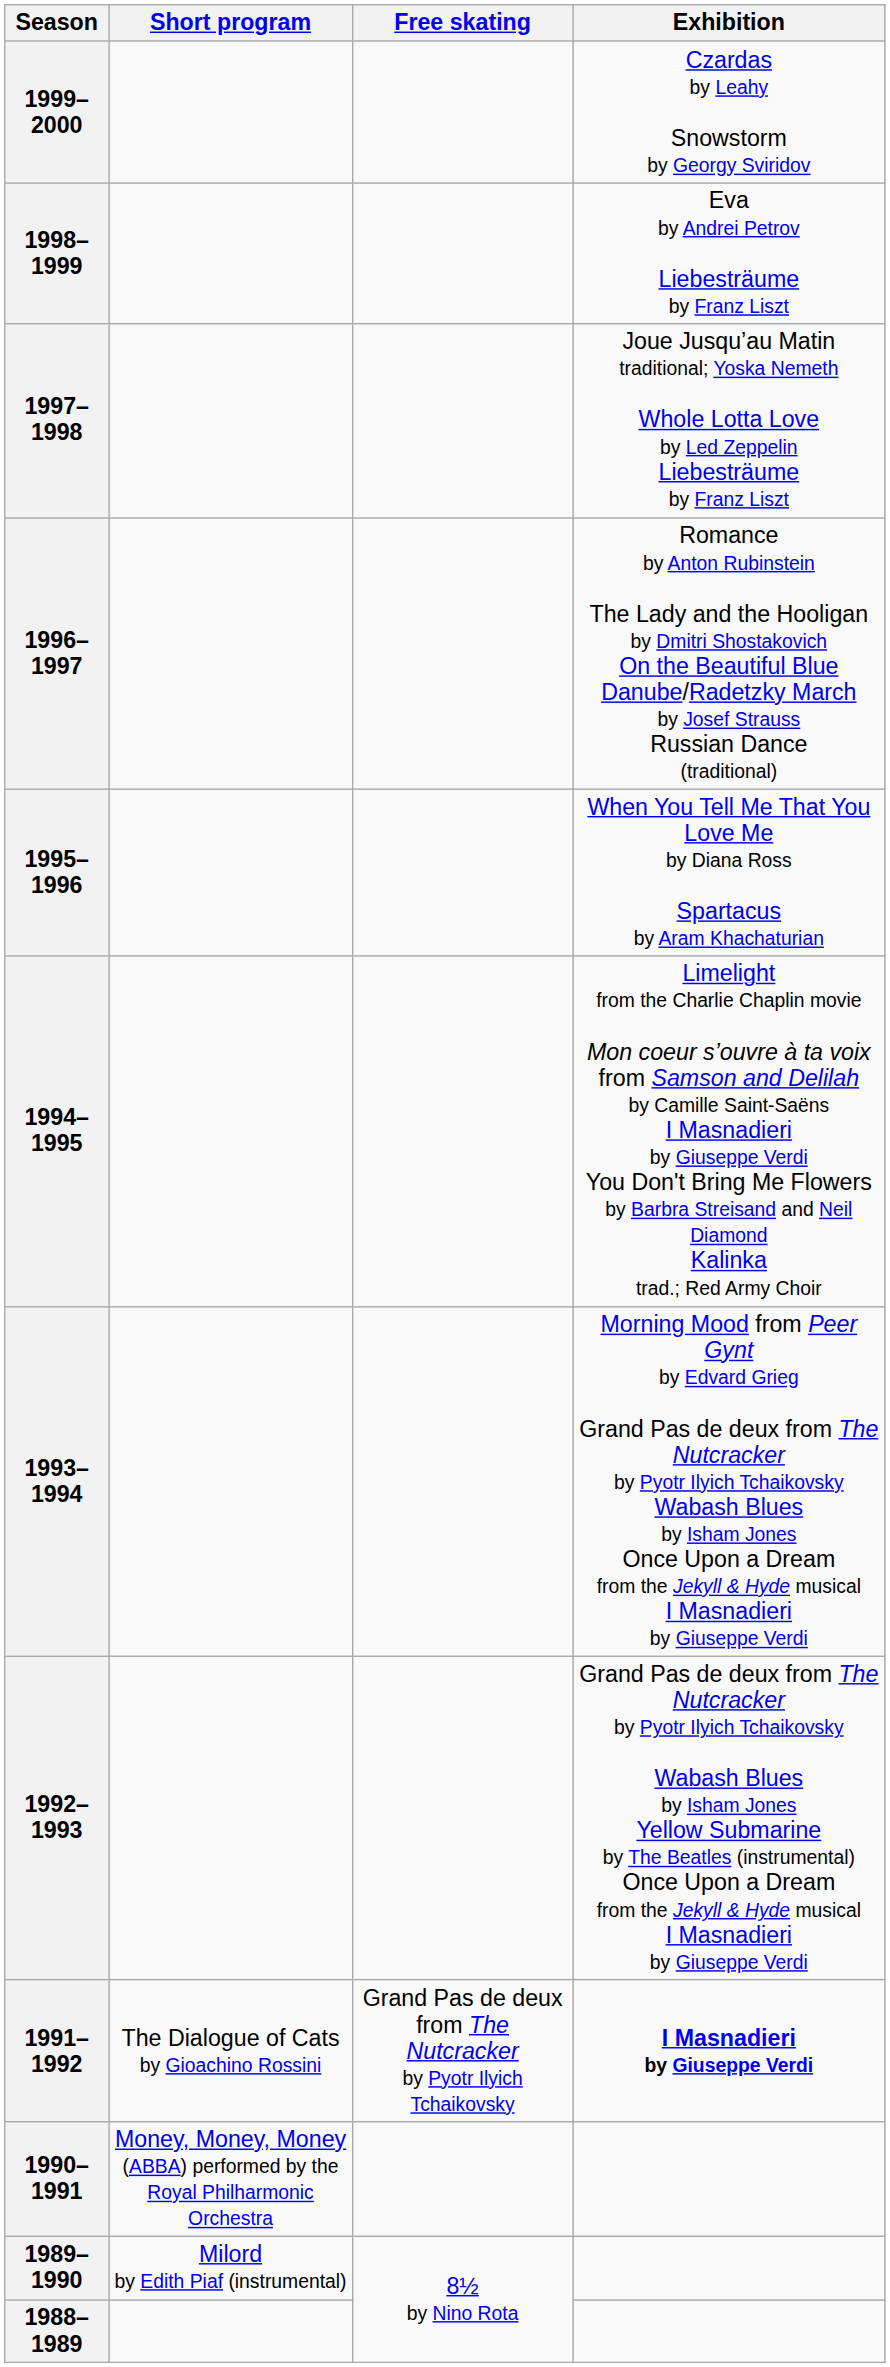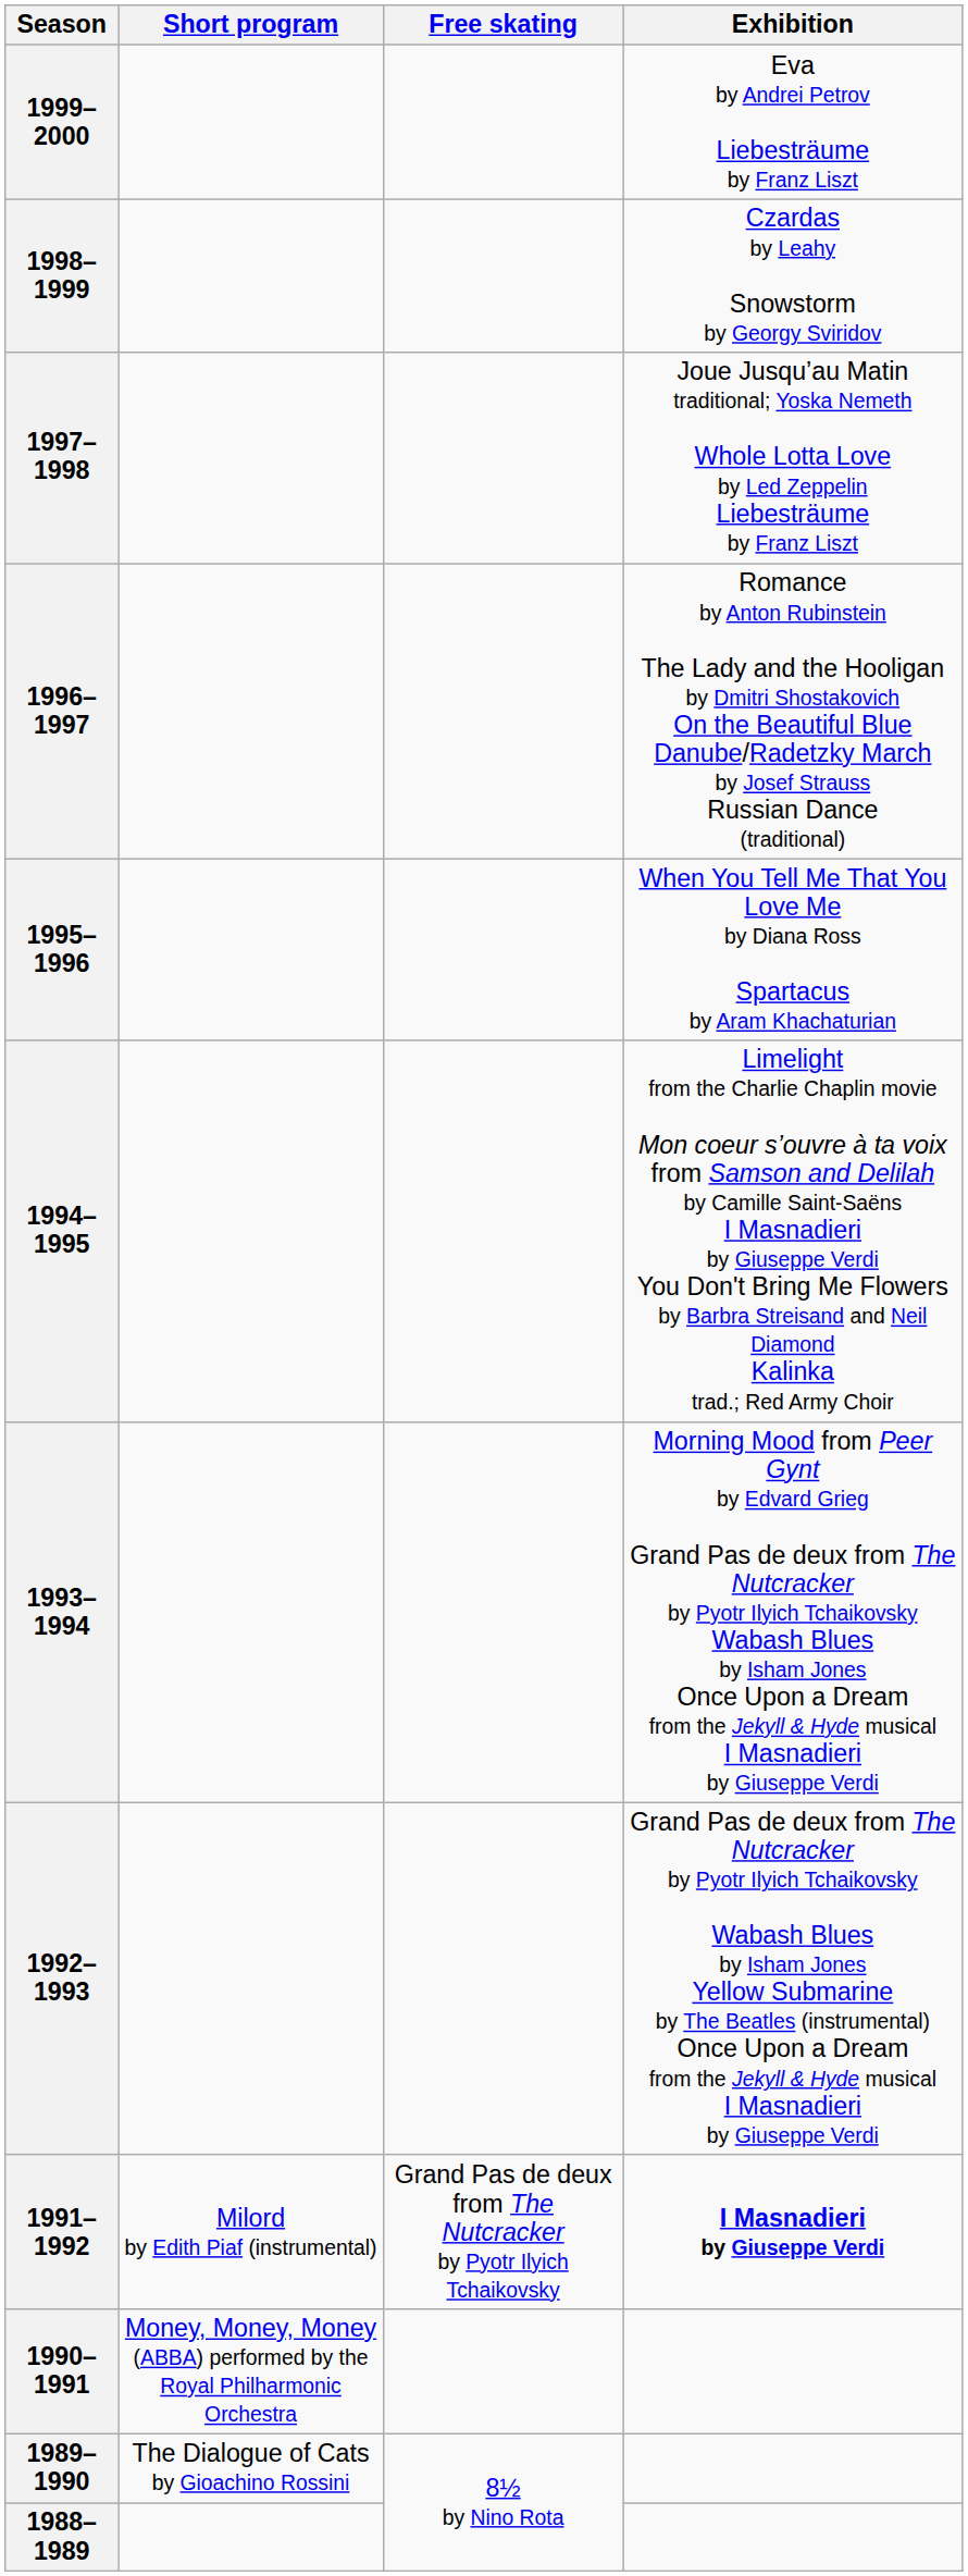1999–2000 | Exhibition: Czardas by Leahy Snowstorm by Georgy Sviridov -> Eva by Andrei Petrov Liebesträume by Franz Liszt
1998–1999 | Exhibition: Eva by Andrei Petrov Liebesträume by Franz Liszt -> Czardas by Leahy Snowstorm by Georgy Sviridov
1991–1992 | Short program: The Dialogue of Cats by Gioachino Rossini -> Milord by Edith Piaf (instrumental)
1989–1990 | Short program: Milord by Edith Piaf (instrumental) -> The Dialogue of Cats by Gioachino Rossini
